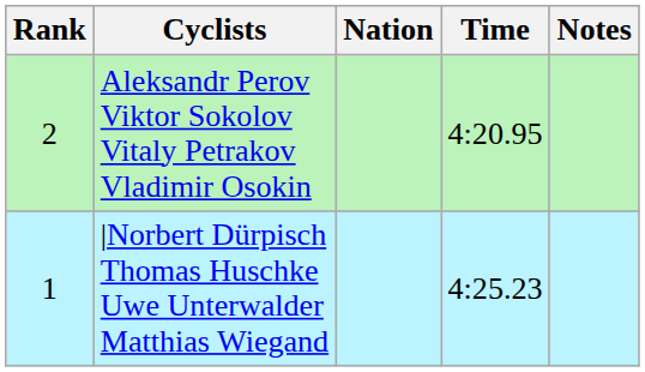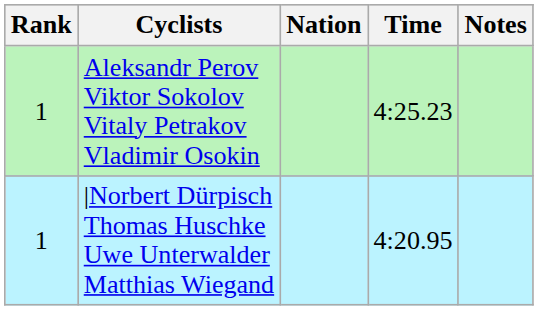row 2 | Rank: 2 -> 1
row 2 | Time: 4:20.95 -> 4:25.23
row 3 | Time: 4:25.23 -> 4:20.95
